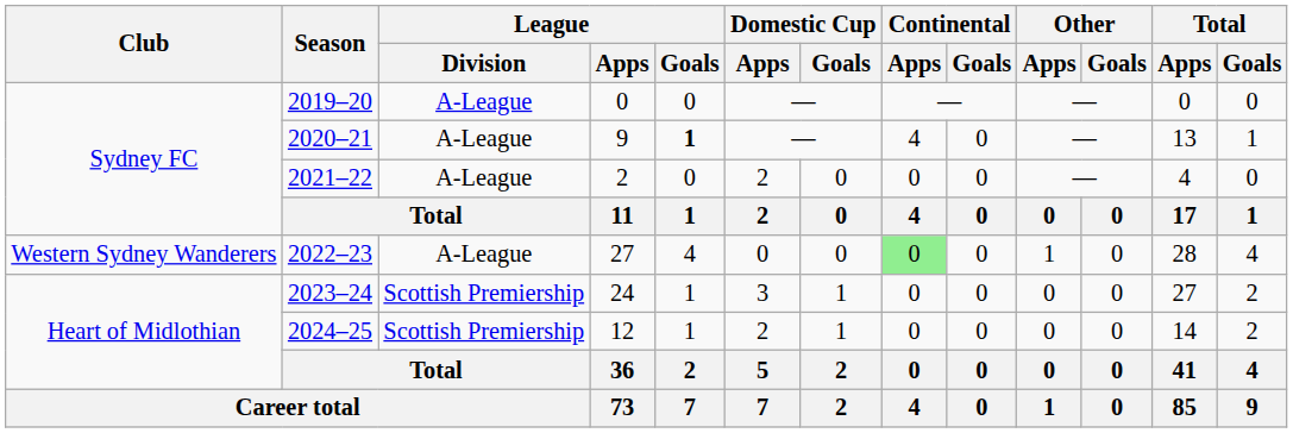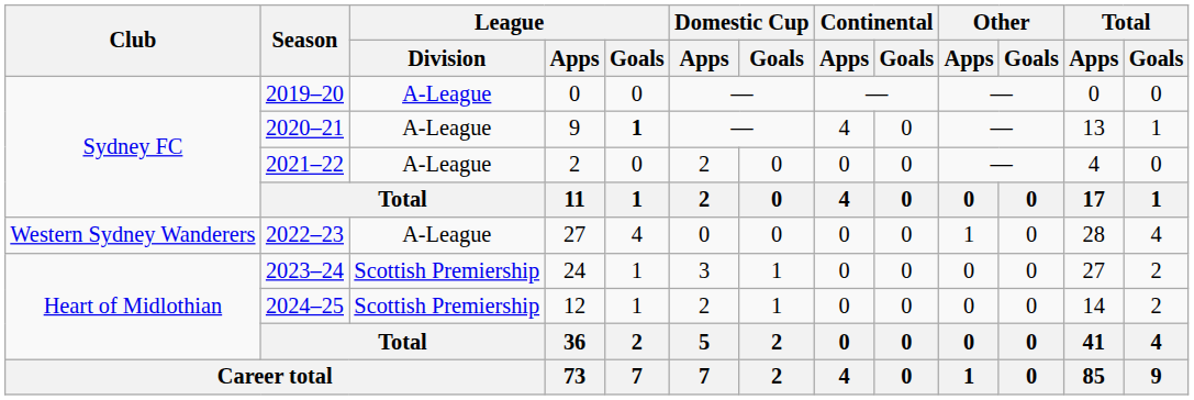2022–23 | Continental / Apps: lightgreen background -> no background
